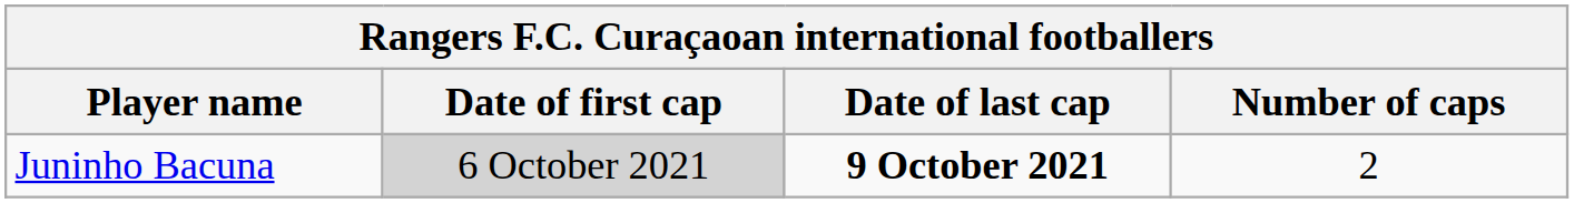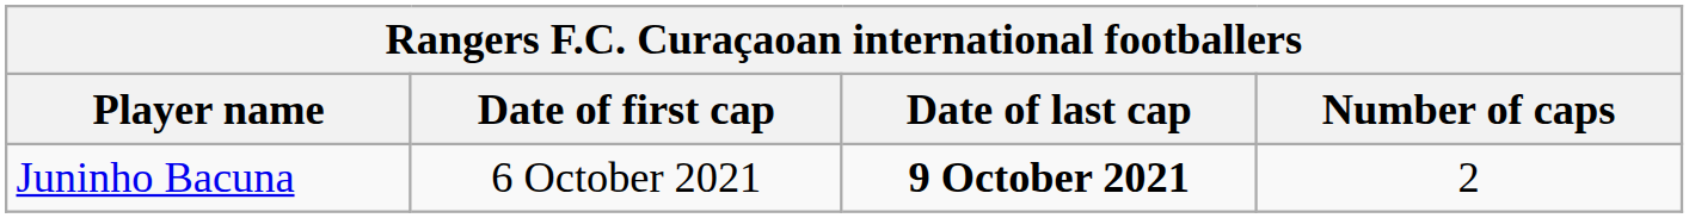Juninho Bacuna | Date of first cap: lightgrey background -> no background
